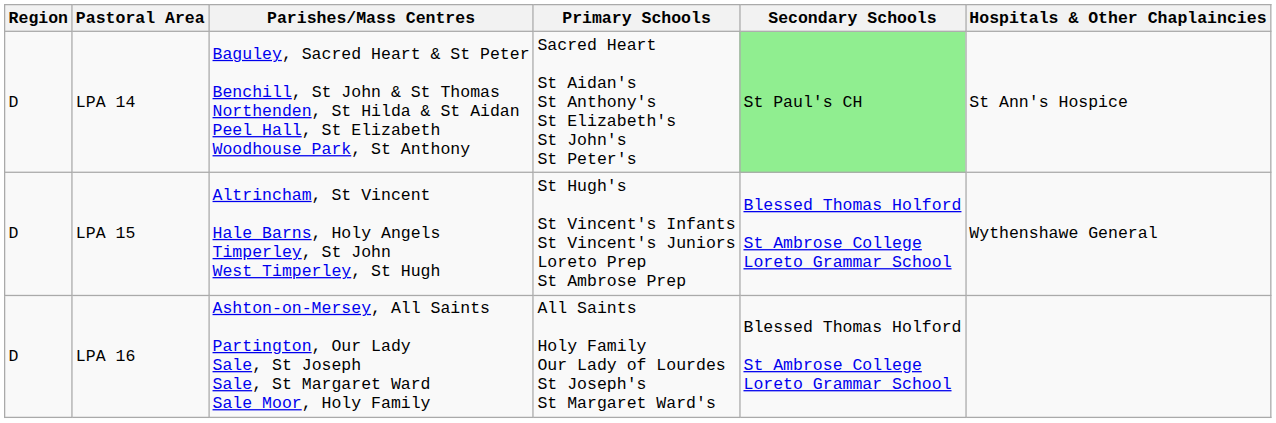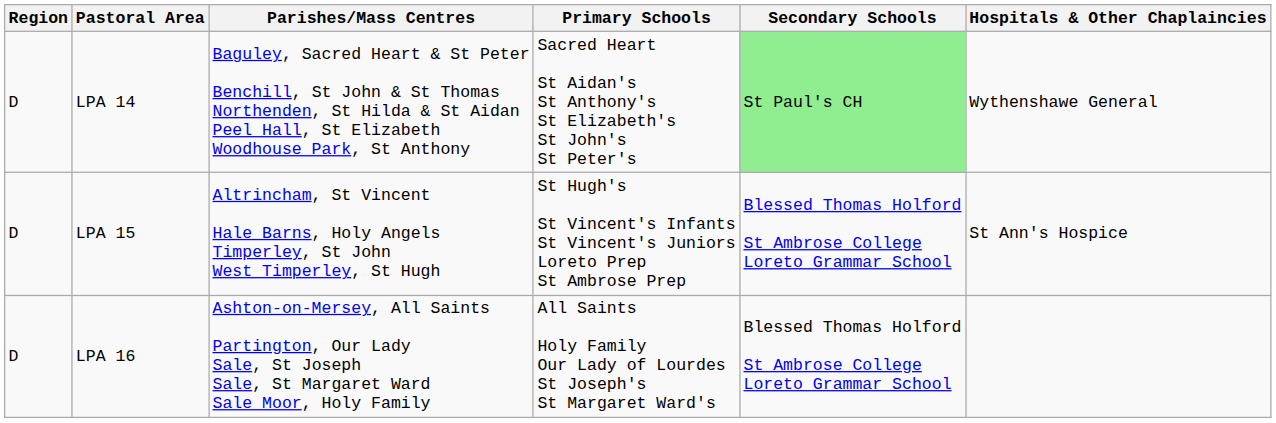LPA 14 | Hospitals & Other Chaplaincies: St Ann's Hospice -> Wythenshawe General
LPA 15 | Hospitals & Other Chaplaincies: Wythenshawe General -> St Ann's Hospice
